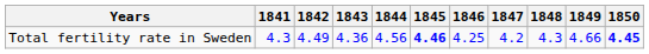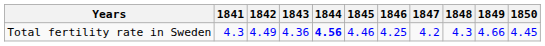row 2 | 1844: normal -> bold
row 2 | 1845: bold -> normal
row 2 | 1850: bold -> normal
